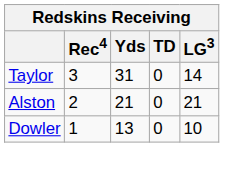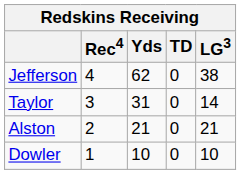+ row: Jefferson | 4 | 62 | 0 | 38
Dowler | Yds: 13 -> 10
